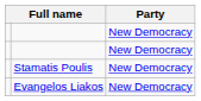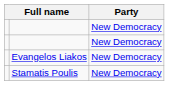rows swapped: Evangelos Liakos <-> Stamatis Poulis
